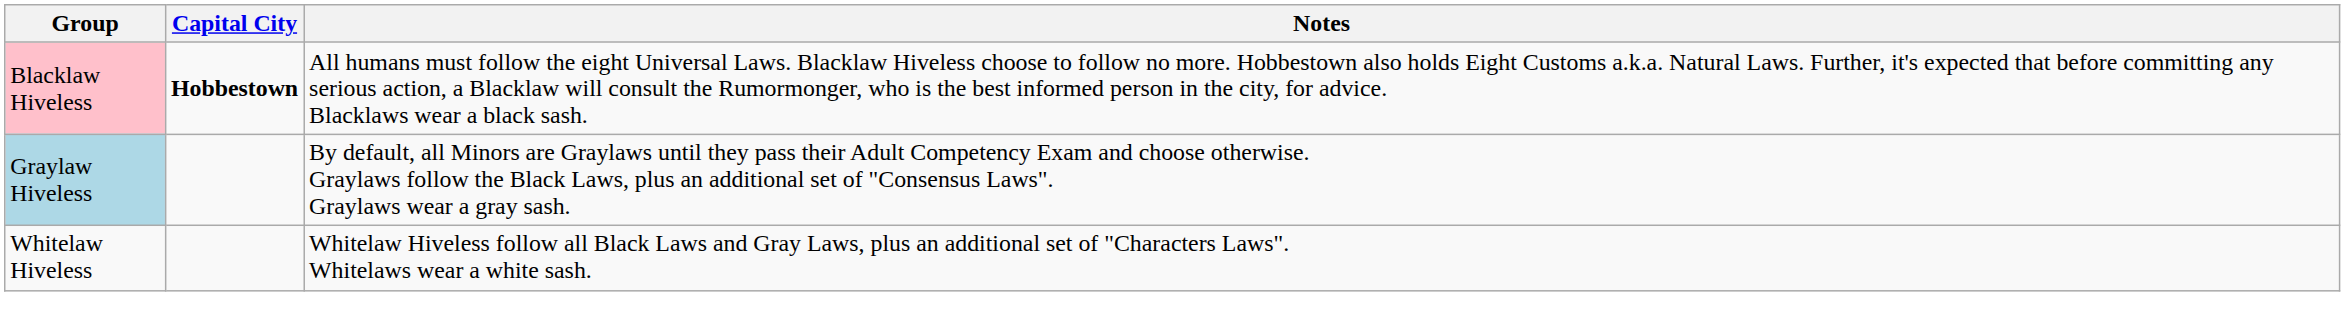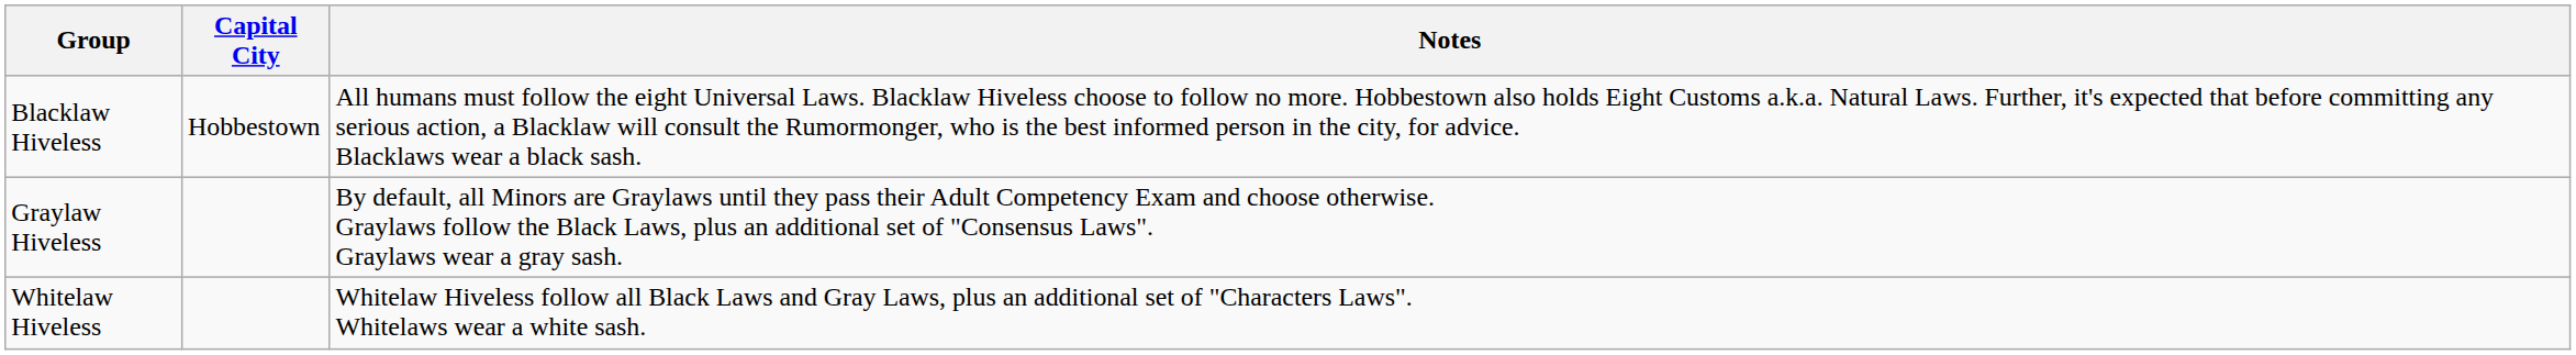row 2 | Group: pink background -> no background
row 2 | Capital City: bold -> normal
row 3 | Group: lightblue background -> no background
